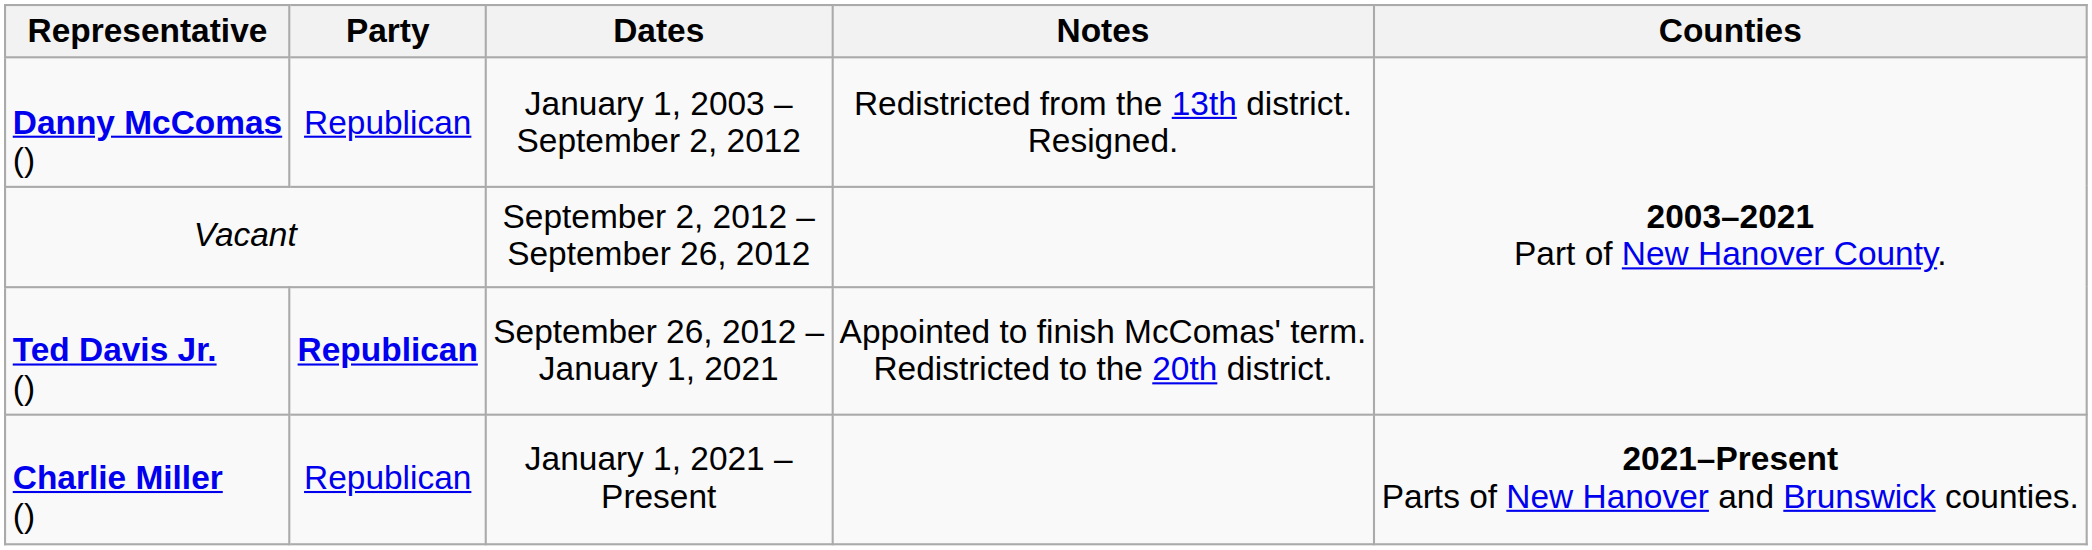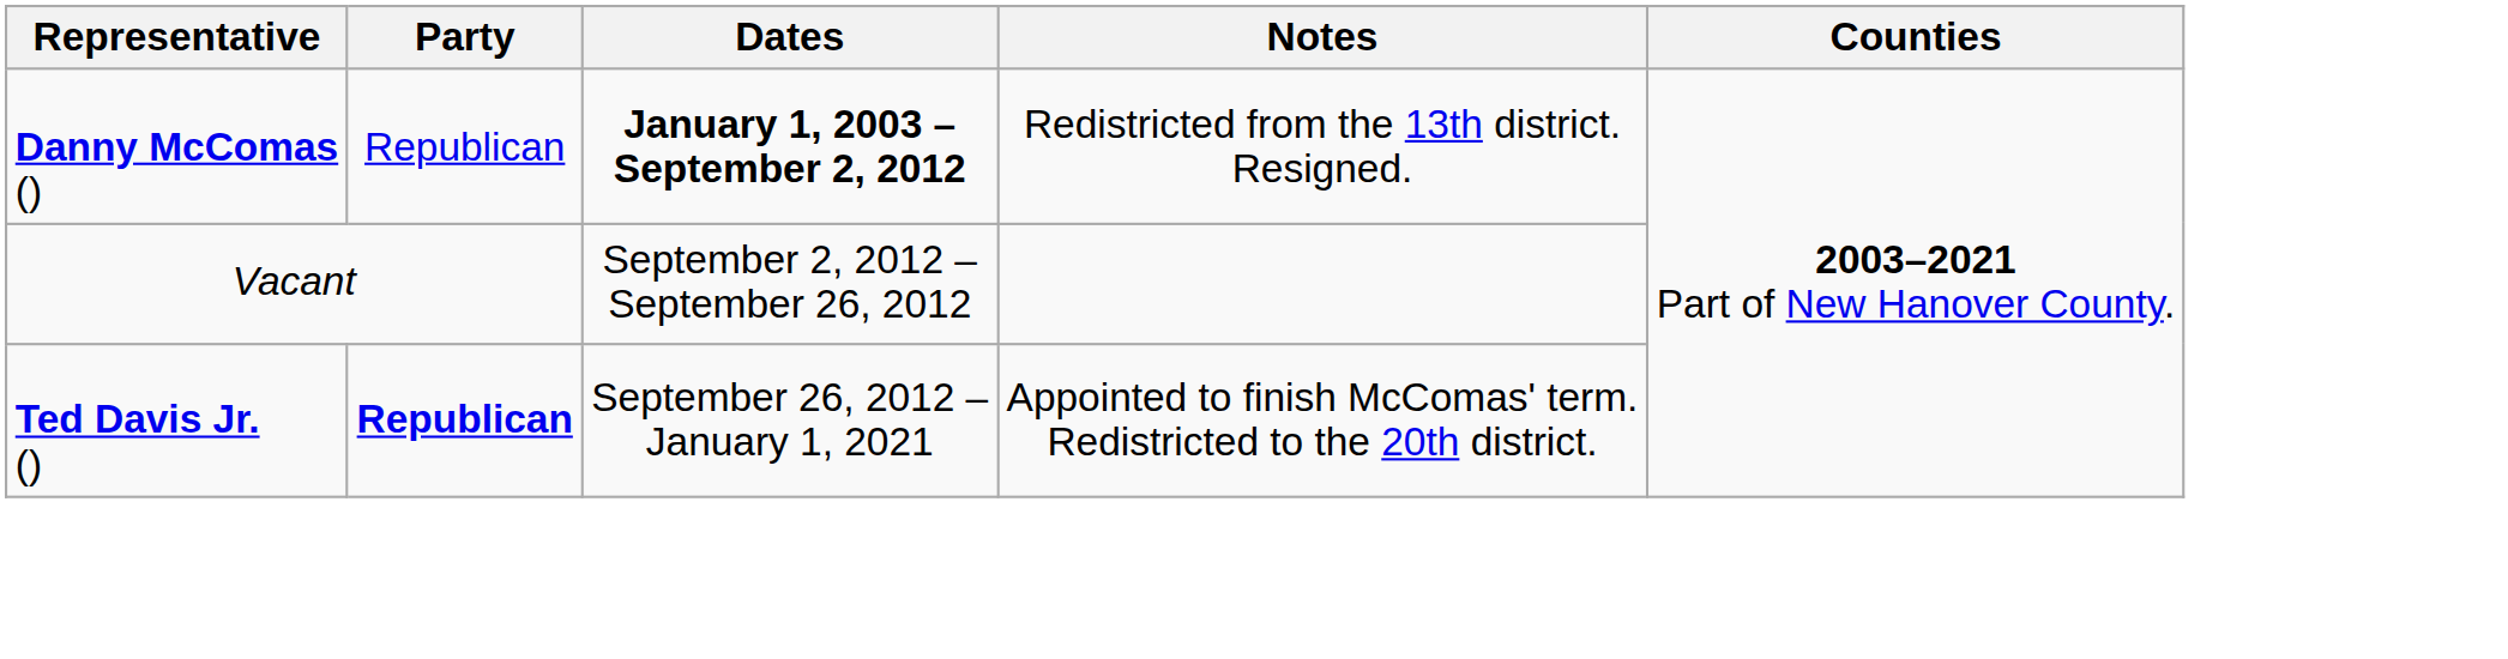Danny McComas () | Dates: normal -> bold
- row: Charlie Miller () | Republican | January 1, 2021 – Present | 2021–Present Parts of New Hanover and Brunswick counties.
